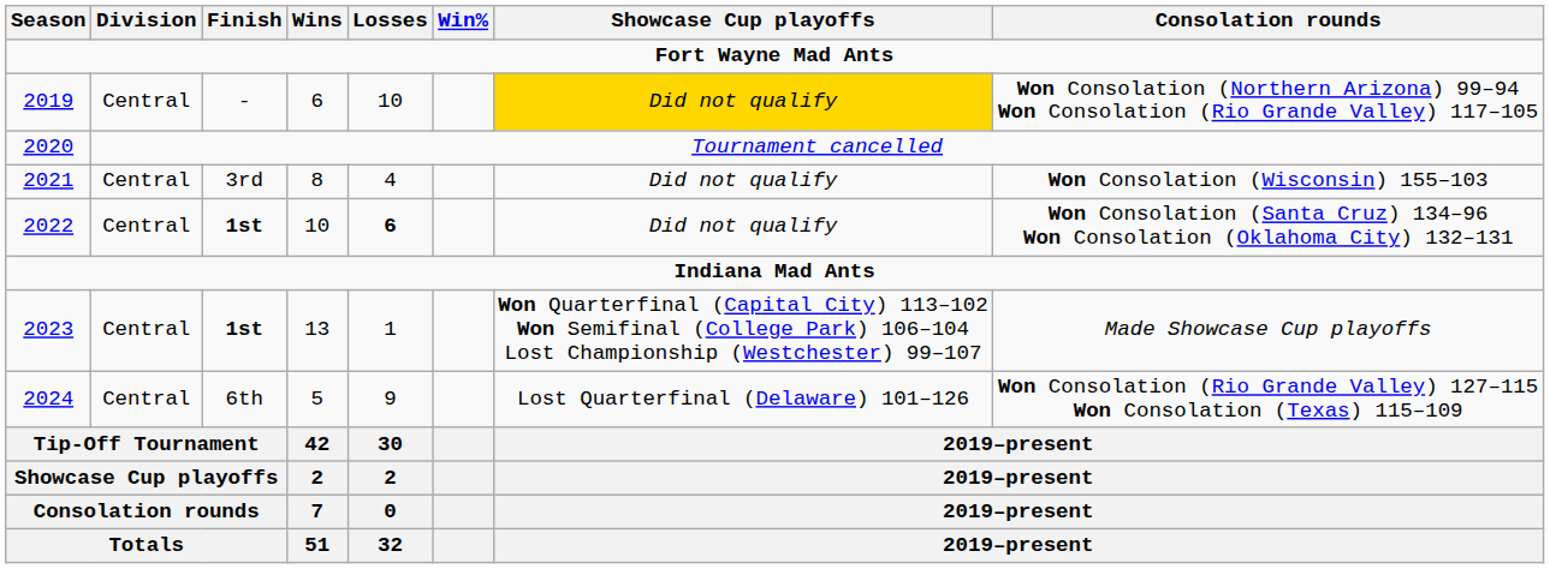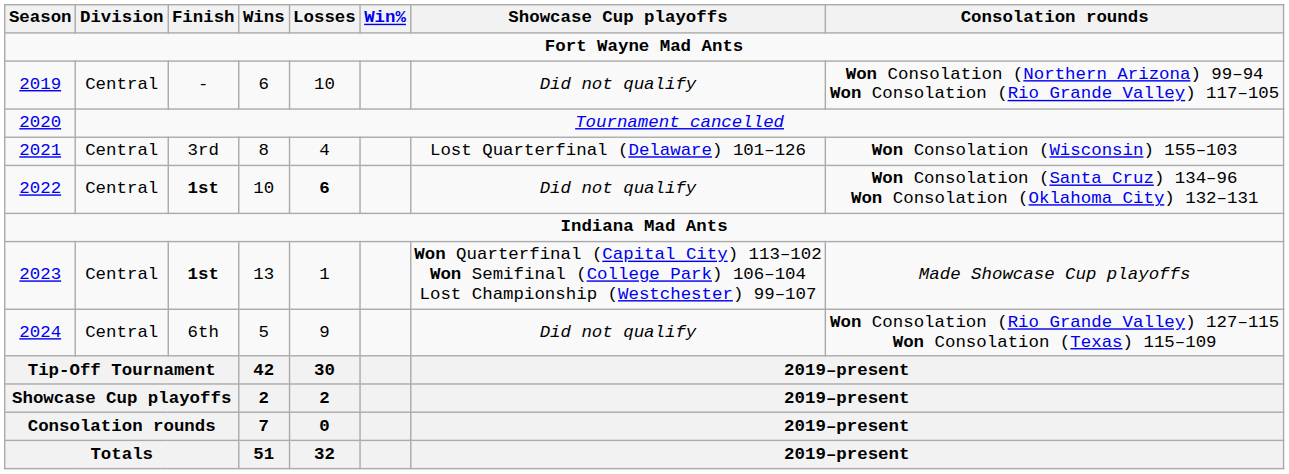2019 | Showcase Cup playoffs: gold background -> no background
2021 | Showcase Cup playoffs: Did not qualify -> Lost Quarterfinal (Delaware) 101–126
2024 | Showcase Cup playoffs: Lost Quarterfinal (Delaware) 101–126 -> Did not qualify
